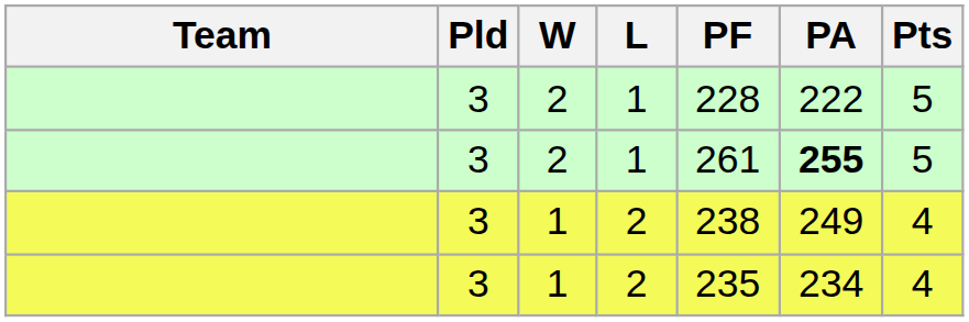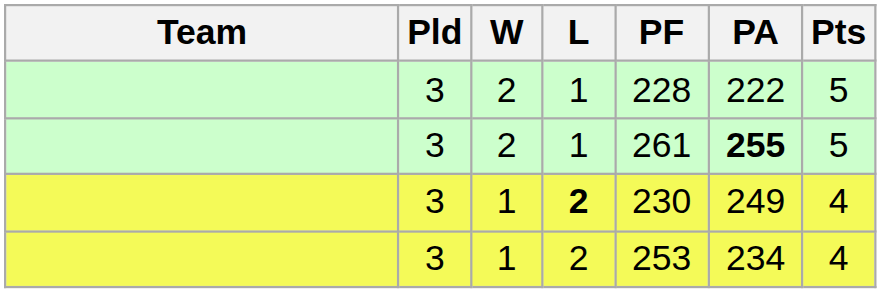row 4 | L: normal -> bold
row 4 | PF: 238 -> 230
row 5 | PF: 235 -> 253
